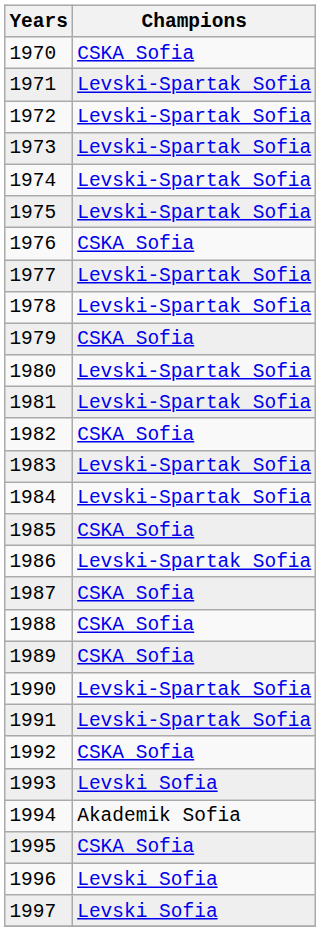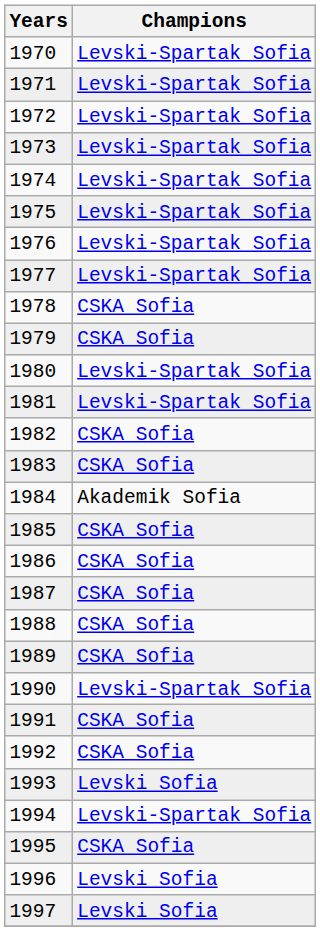1970 | Champions: CSKA Sofia -> Levski-Spartak Sofia
1976 | Champions: CSKA Sofia -> Levski-Spartak Sofia
1978 | Champions: Levski-Spartak Sofia -> CSKA Sofia
1983 | Champions: Levski-Spartak Sofia -> CSKA Sofia
1984 | Champions: Levski-Spartak Sofia -> Akademik Sofia
1986 | Champions: Levski-Spartak Sofia -> CSKA Sofia
1991 | Champions: Levski-Spartak Sofia -> CSKA Sofia
1994 | Champions: Akademik Sofia -> Levski-Spartak Sofia
